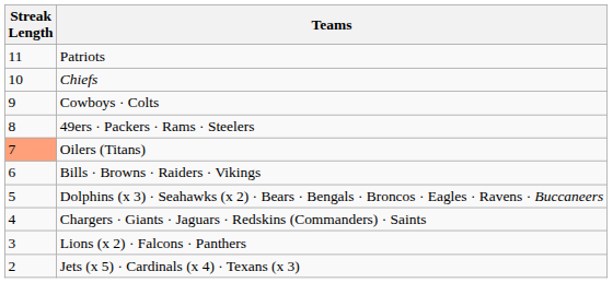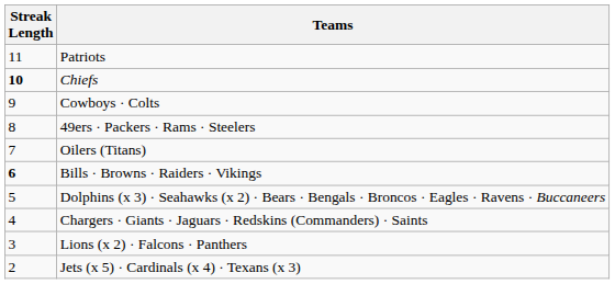Chiefs | Streak Length: normal -> bold
Oilers (Titans) | Streak Length: lightsalmon background -> no background
Bills · Browns · Raiders · Vikings | Streak Length: normal -> bold
